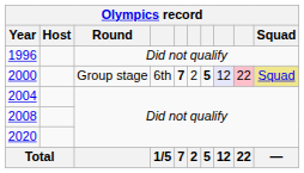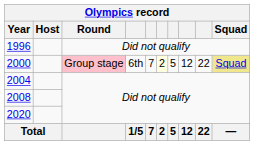2000 | Round: no background -> pink background
2000 | column 5: bold -> normal
2000 | column 6: no background -> lightyellow background
2000 | column 7: bold -> normal
2000 | column 8: lavender background -> no background
2000 | column 9: pink background -> no background
